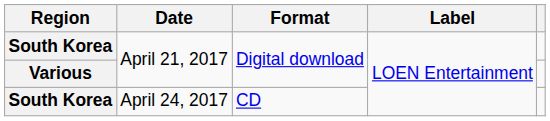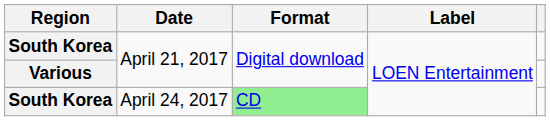South Korea / April 24, 2017 | Format: no background -> lightgreen background
